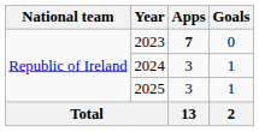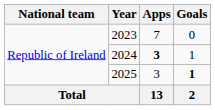2023 | Apps: bold -> normal
2024 | Apps: normal -> bold
2025 | Goals: normal -> bold
